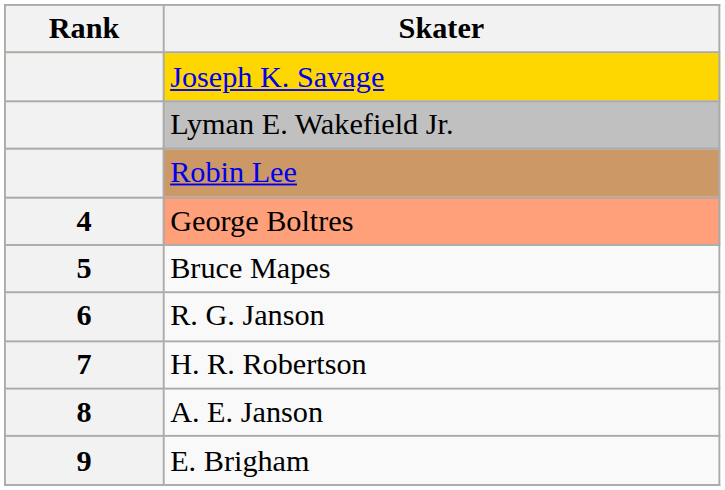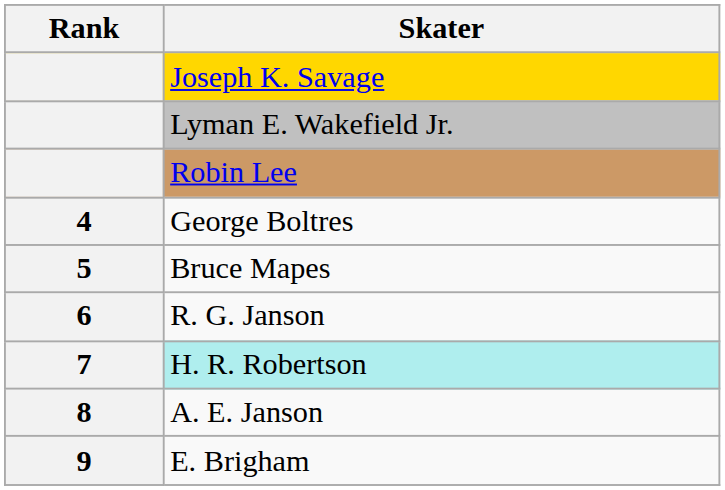George Boltres | Skater: lightsalmon background -> no background
H. R. Robertson | Skater: no background -> paleturquoise background
